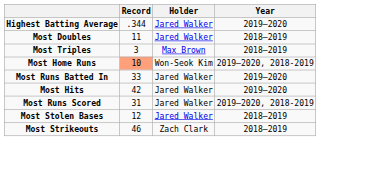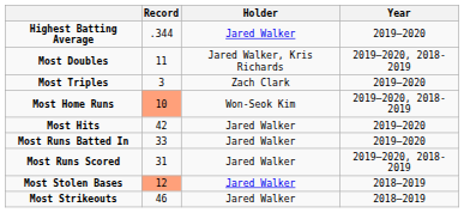Most Doubles | Holder: Jared Walker -> Jared Walker, Kris Richards
Most Doubles | Year: 2018–2019 -> 2019–2020, 2018-2019
Most Triples | Holder: Max Brown -> Zach Clark
Most Triples | Year: 2018–2019 -> 2019–2020
rows swapped: Most Runs Batted In <-> Most Hits
Most Stolen Bases | Record: no background -> lightsalmon background
Most Strikeouts | Holder: Zach Clark -> Jared Walker
